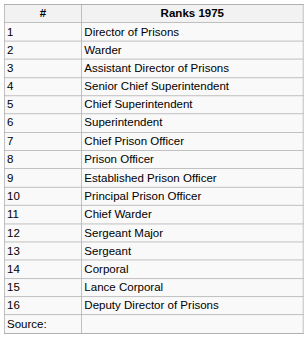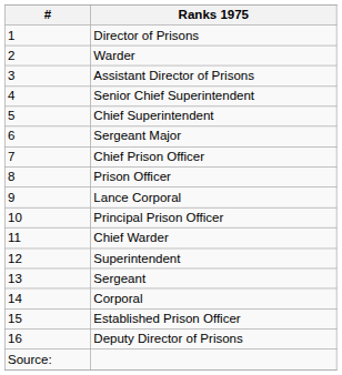row 7 | Ranks 1975: Superintendent -> Sergeant Major
row 10 | Ranks 1975: Established Prison Officer -> Lance Corporal
row 13 | Ranks 1975: Sergeant Major -> Superintendent
row 16 | Ranks 1975: Lance Corporal -> Established Prison Officer
